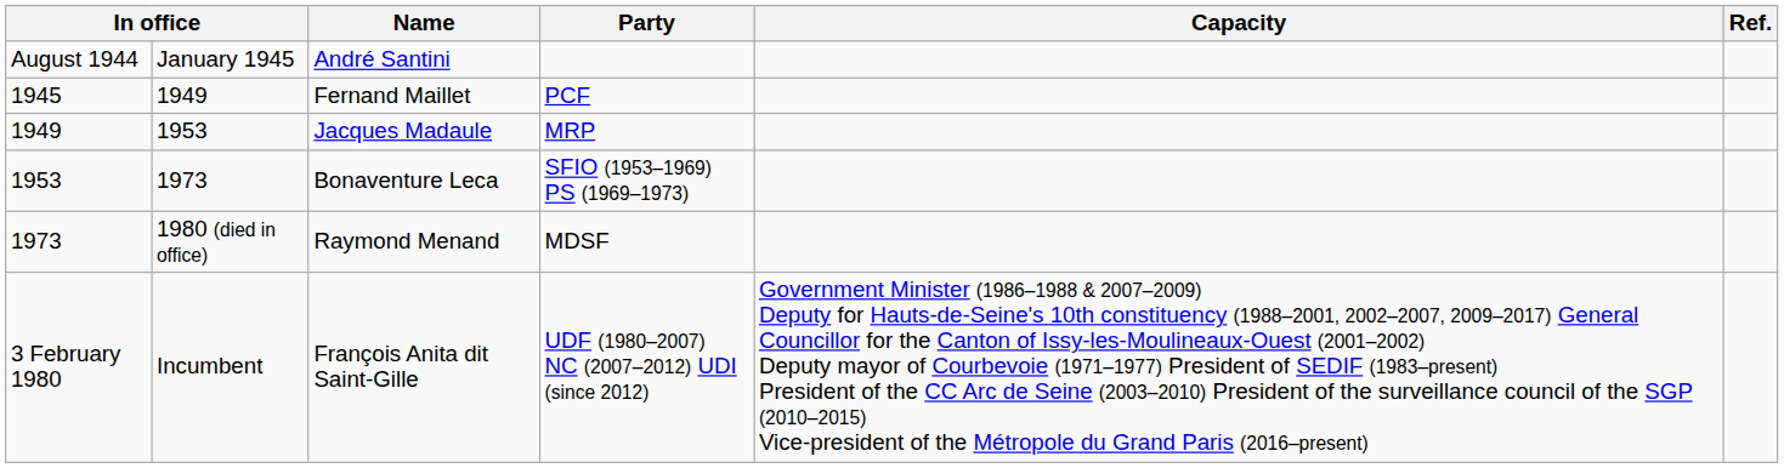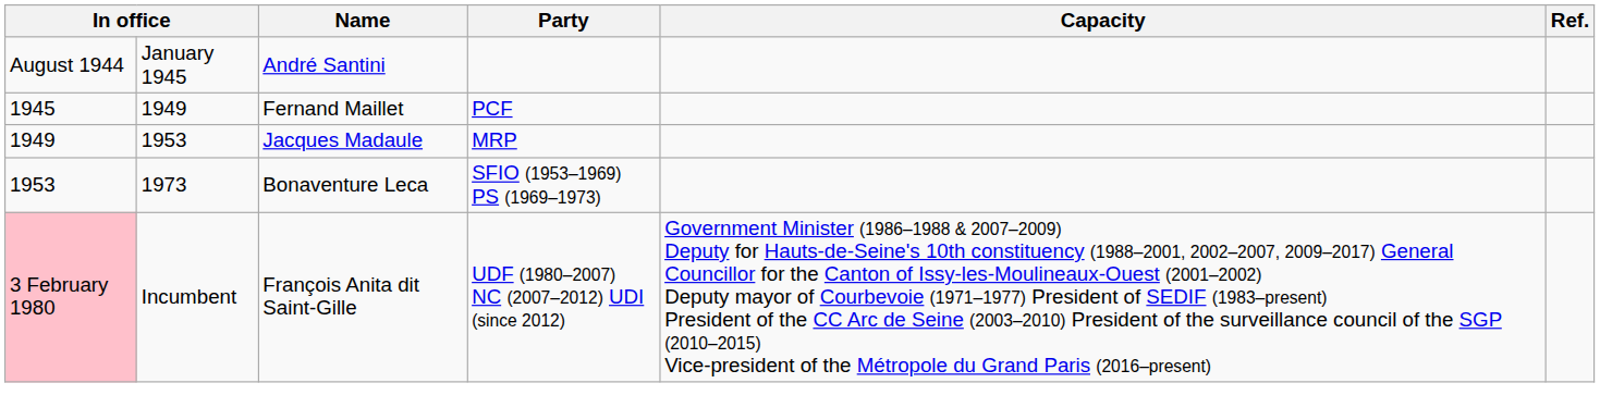- row: 1973 | 1980 (died in office) | Raymond Menand | MDSF
Incumbent | column 1: no background -> pink background
